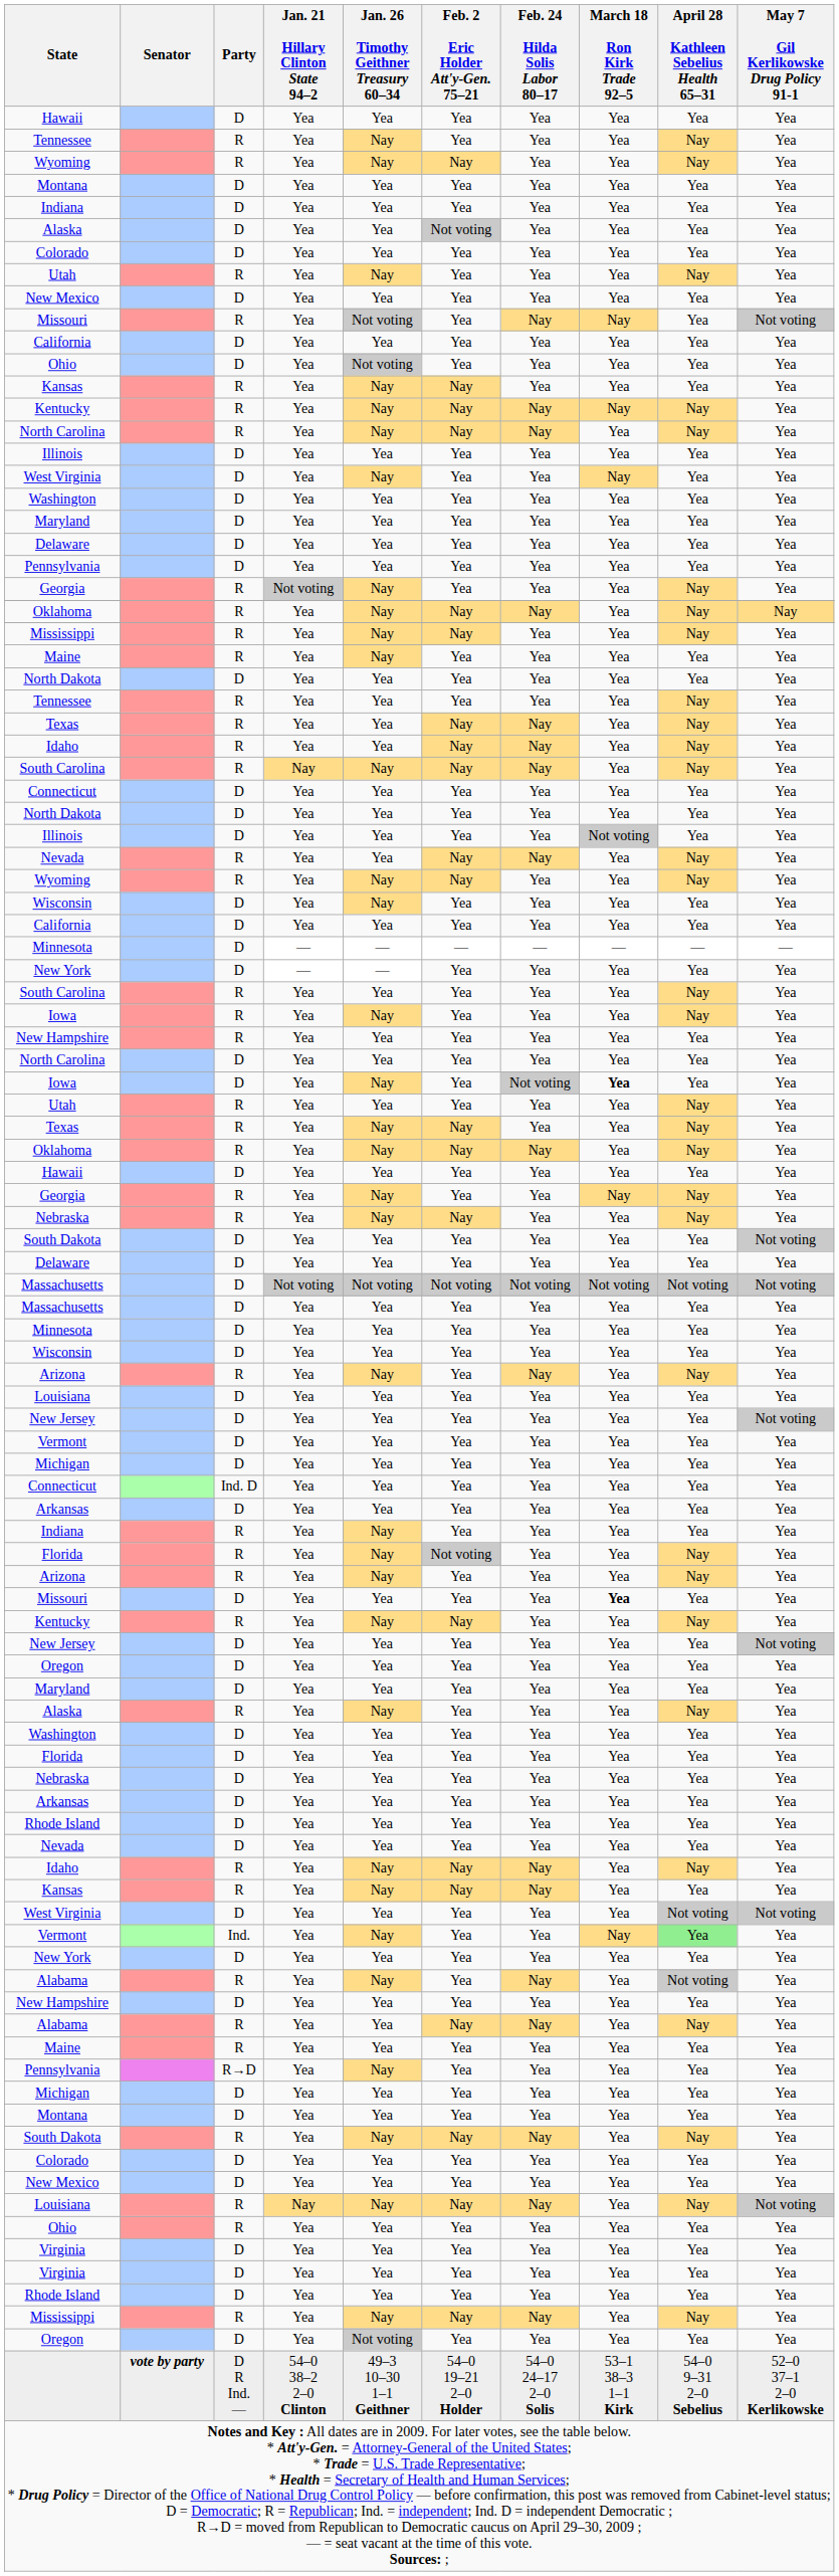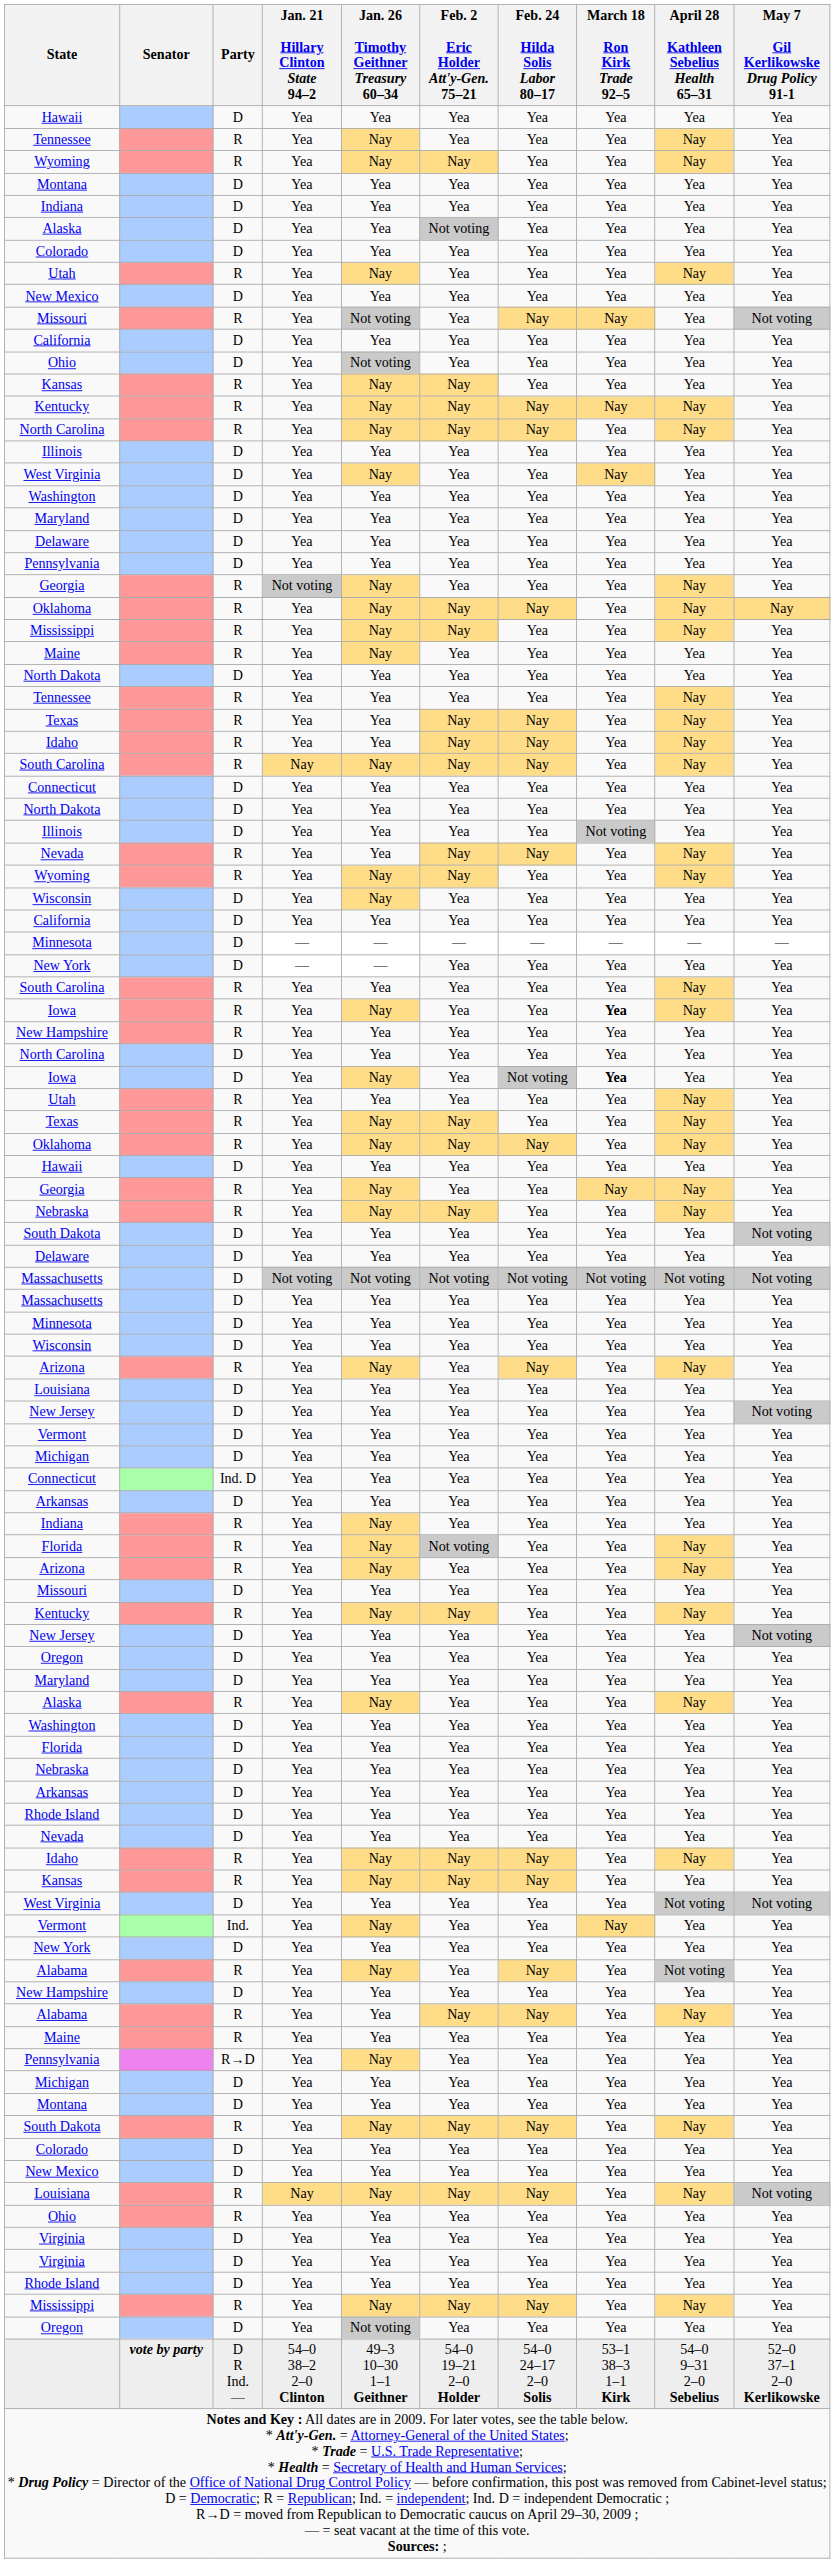Iowa / R | March 18 Ron Kirk Trade 92–5: normal -> bold
Missouri / D | March 18 Ron Kirk Trade 92–5: bold -> normal
Vermont / Ind. | April 28 Kathleen Sebelius Health 65–31: lightgreen background -> no background
